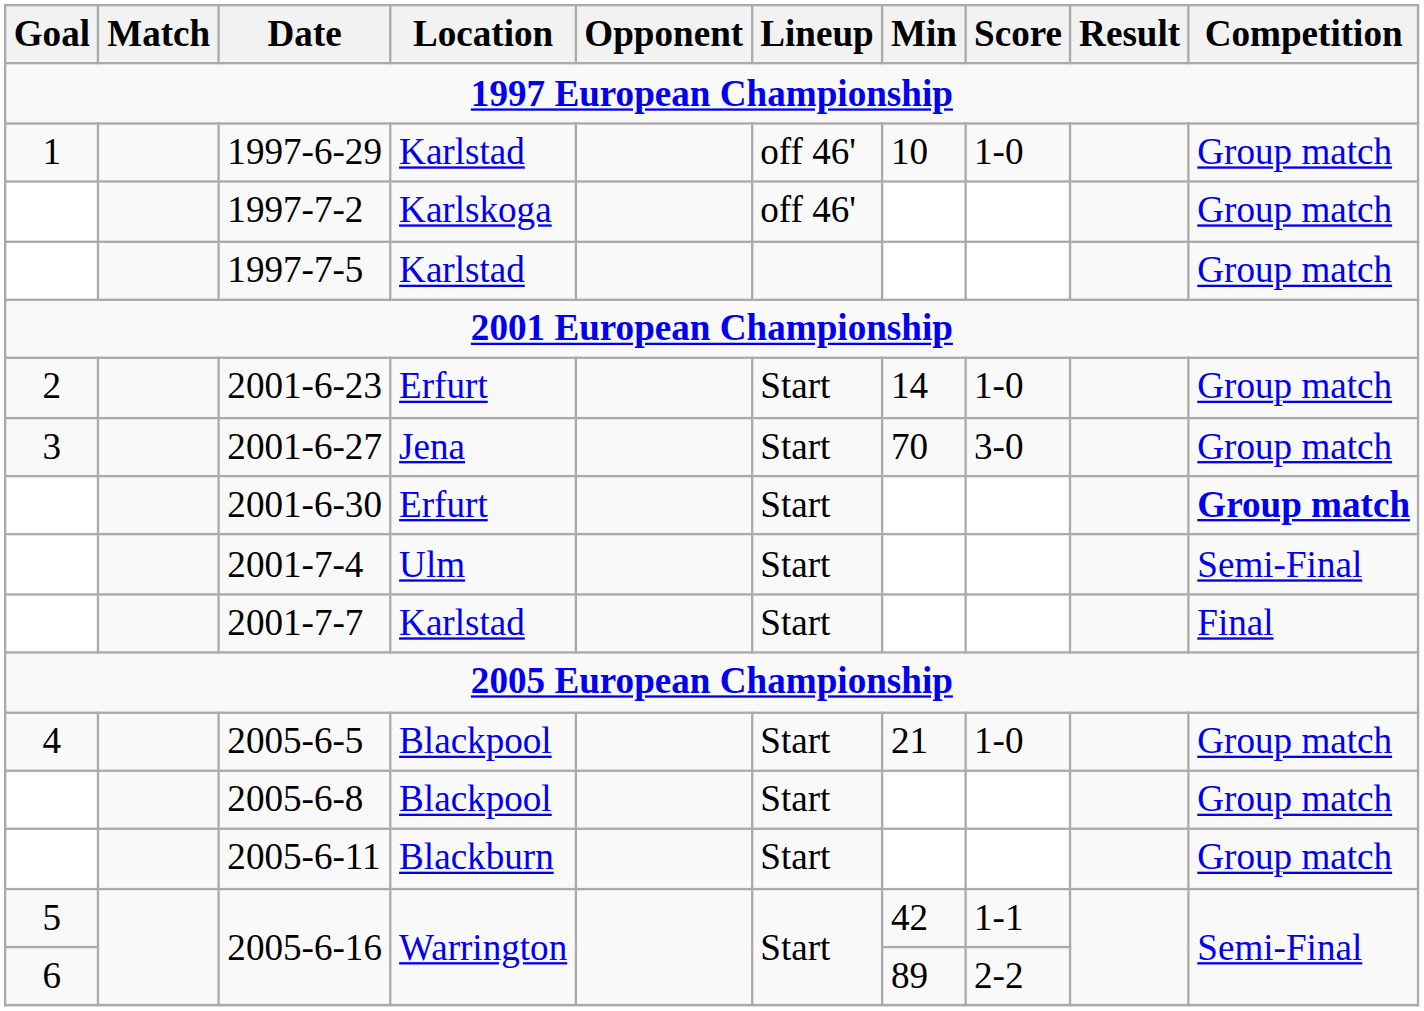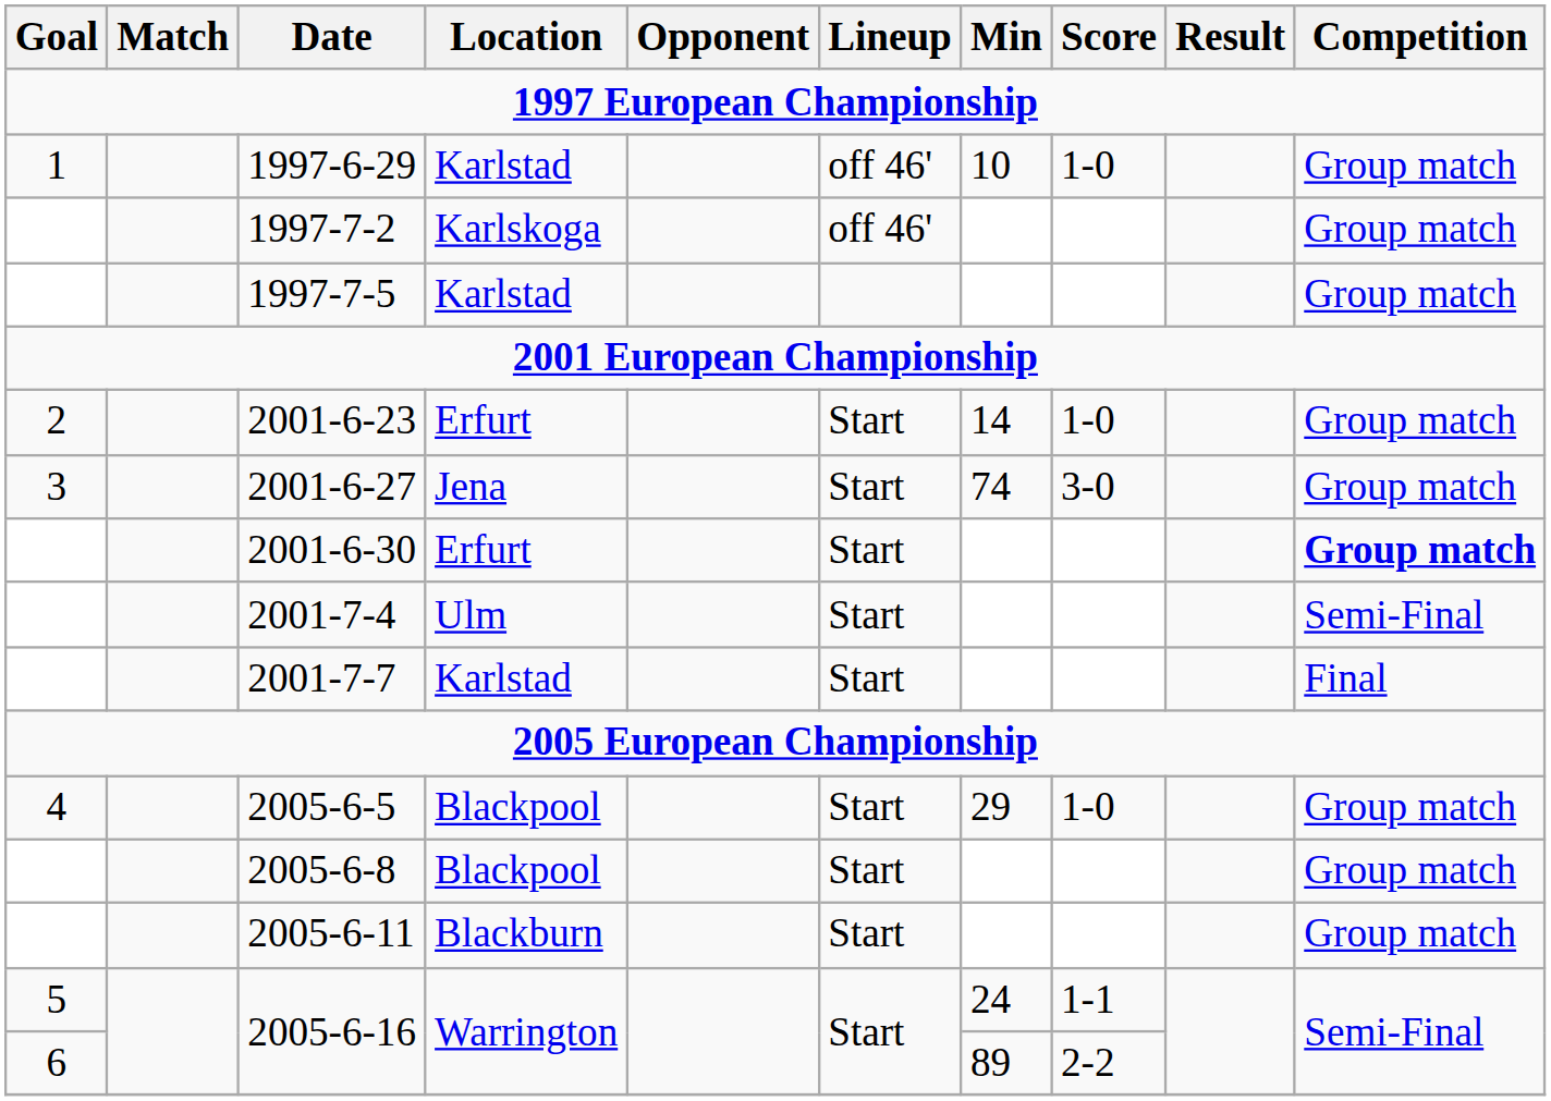2001-6-27 | Min: 70 -> 74
2005-6-5 | Min: 21 -> 29
5 / 2005-6-16 | Min: 42 -> 24
